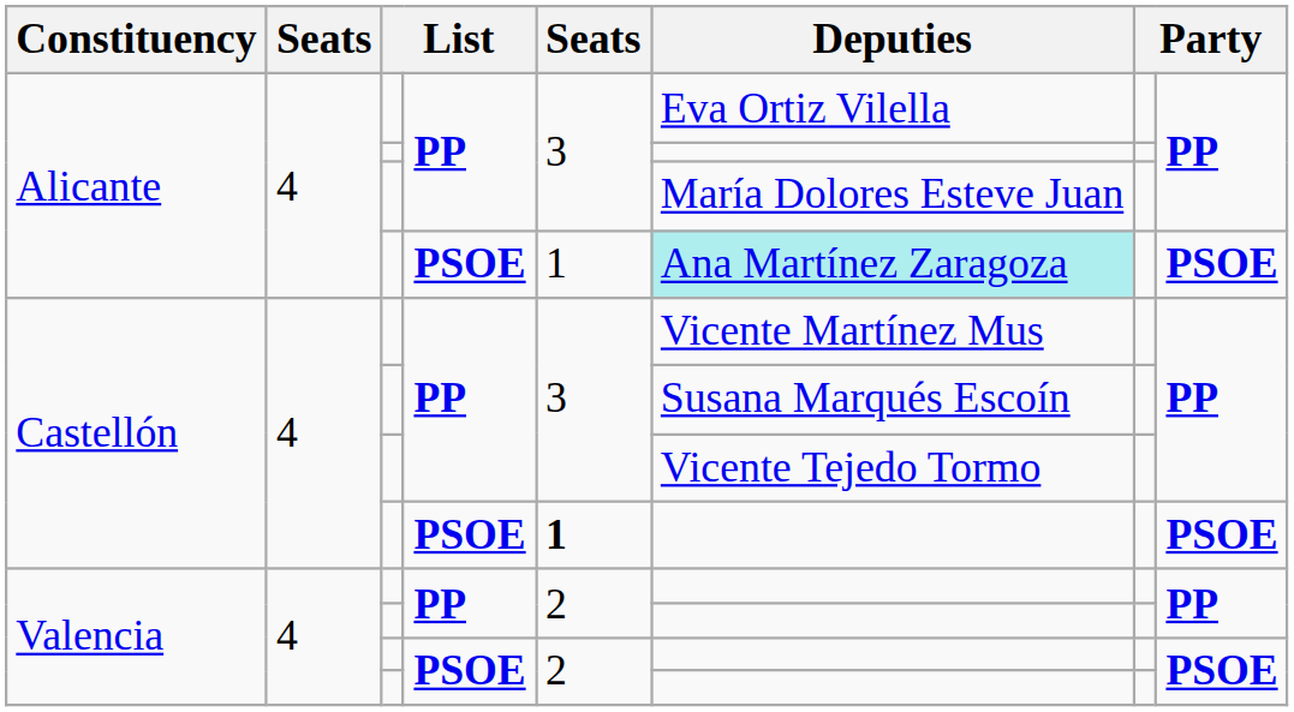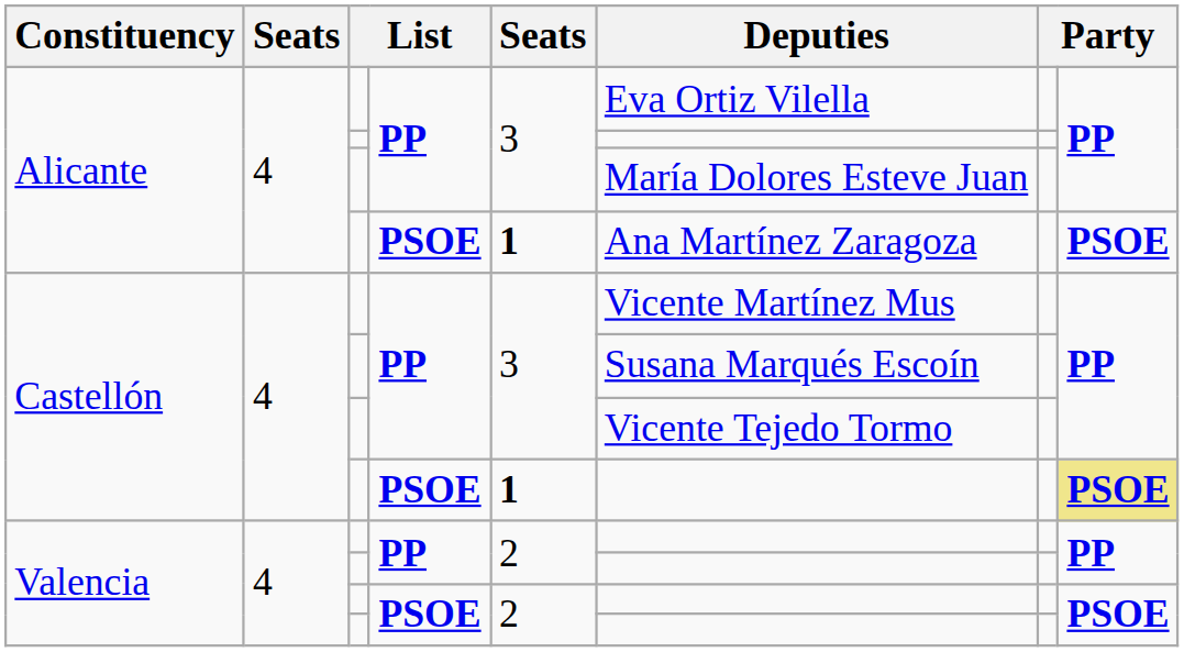Alicante / PSOE | column 5: normal -> bold
Alicante / PSOE | Deputies: paleturquoise background -> no background
Castellón / PSOE | column 8: no background -> khaki background
